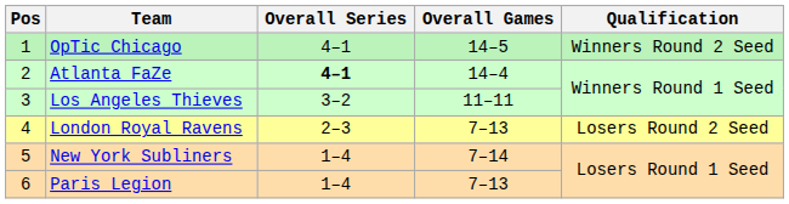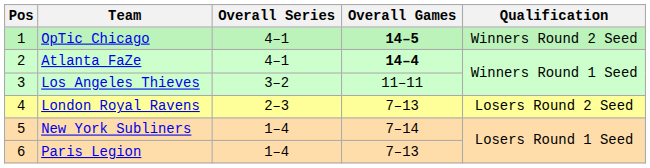OpTic Chicago | Overall Games: normal -> bold
Atlanta FaZe | Overall Series: bold -> normal
Atlanta FaZe | Overall Games: normal -> bold
